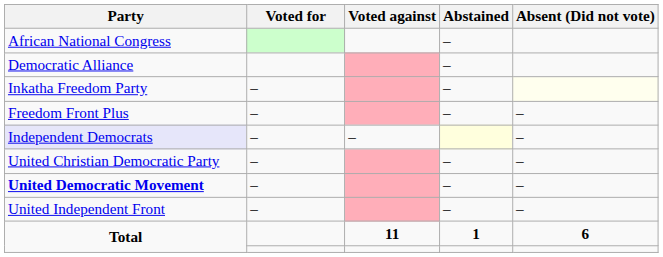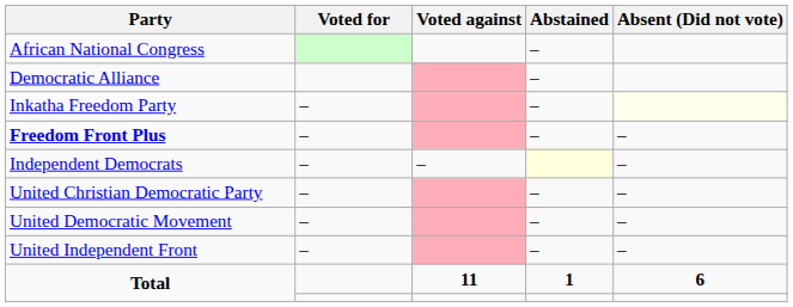Freedom Front Plus | Party: normal -> bold
Independent Democrats | Party: lavender background -> no background
United Democratic Movement | Party: bold -> normal
